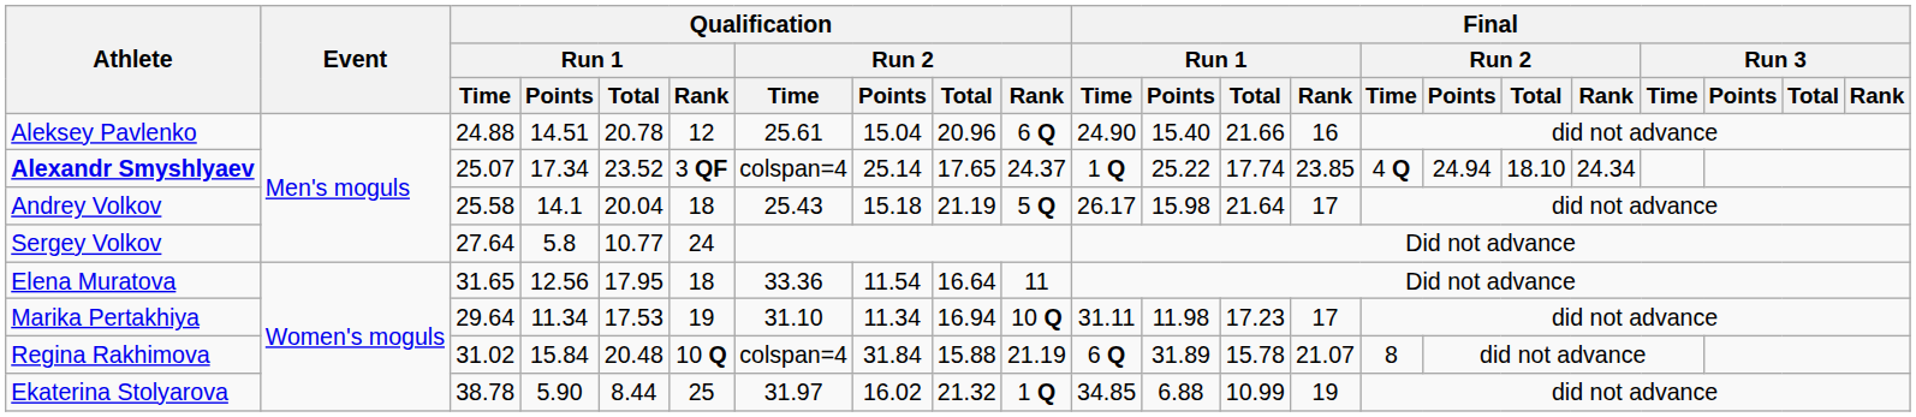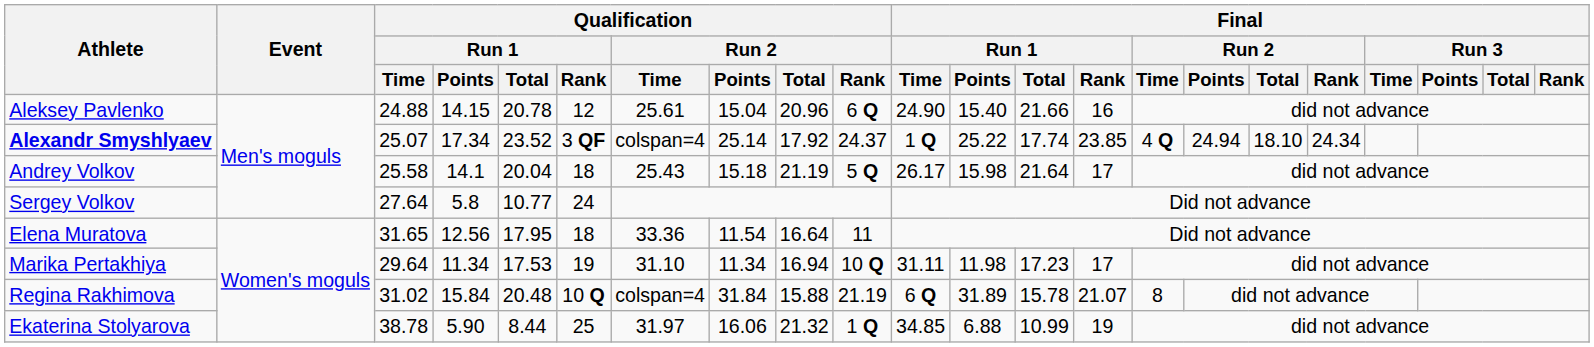Aleksey Pavlenko | Qualification / Run 1 / Points: 14.51 -> 14.15
Alexandr Smyshlyaev | Qualification / Run 2 / Total: 17.65 -> 17.92
Ekaterina Stolyarova | Qualification / Run 2 / Points: 16.02 -> 16.06
